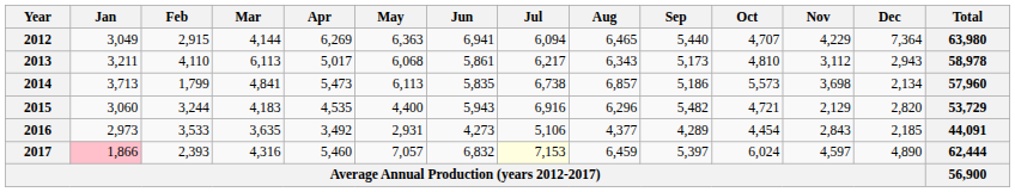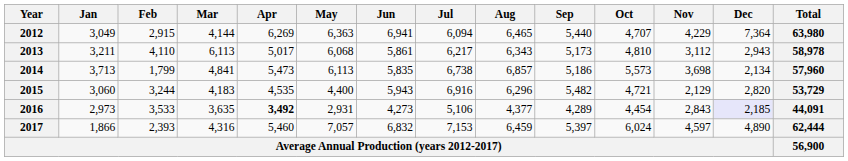2016 | Apr: normal -> bold
2016 | Dec: no background -> lavender background
2017 | Jan: pink background -> no background
2017 | Jul: lightyellow background -> no background
